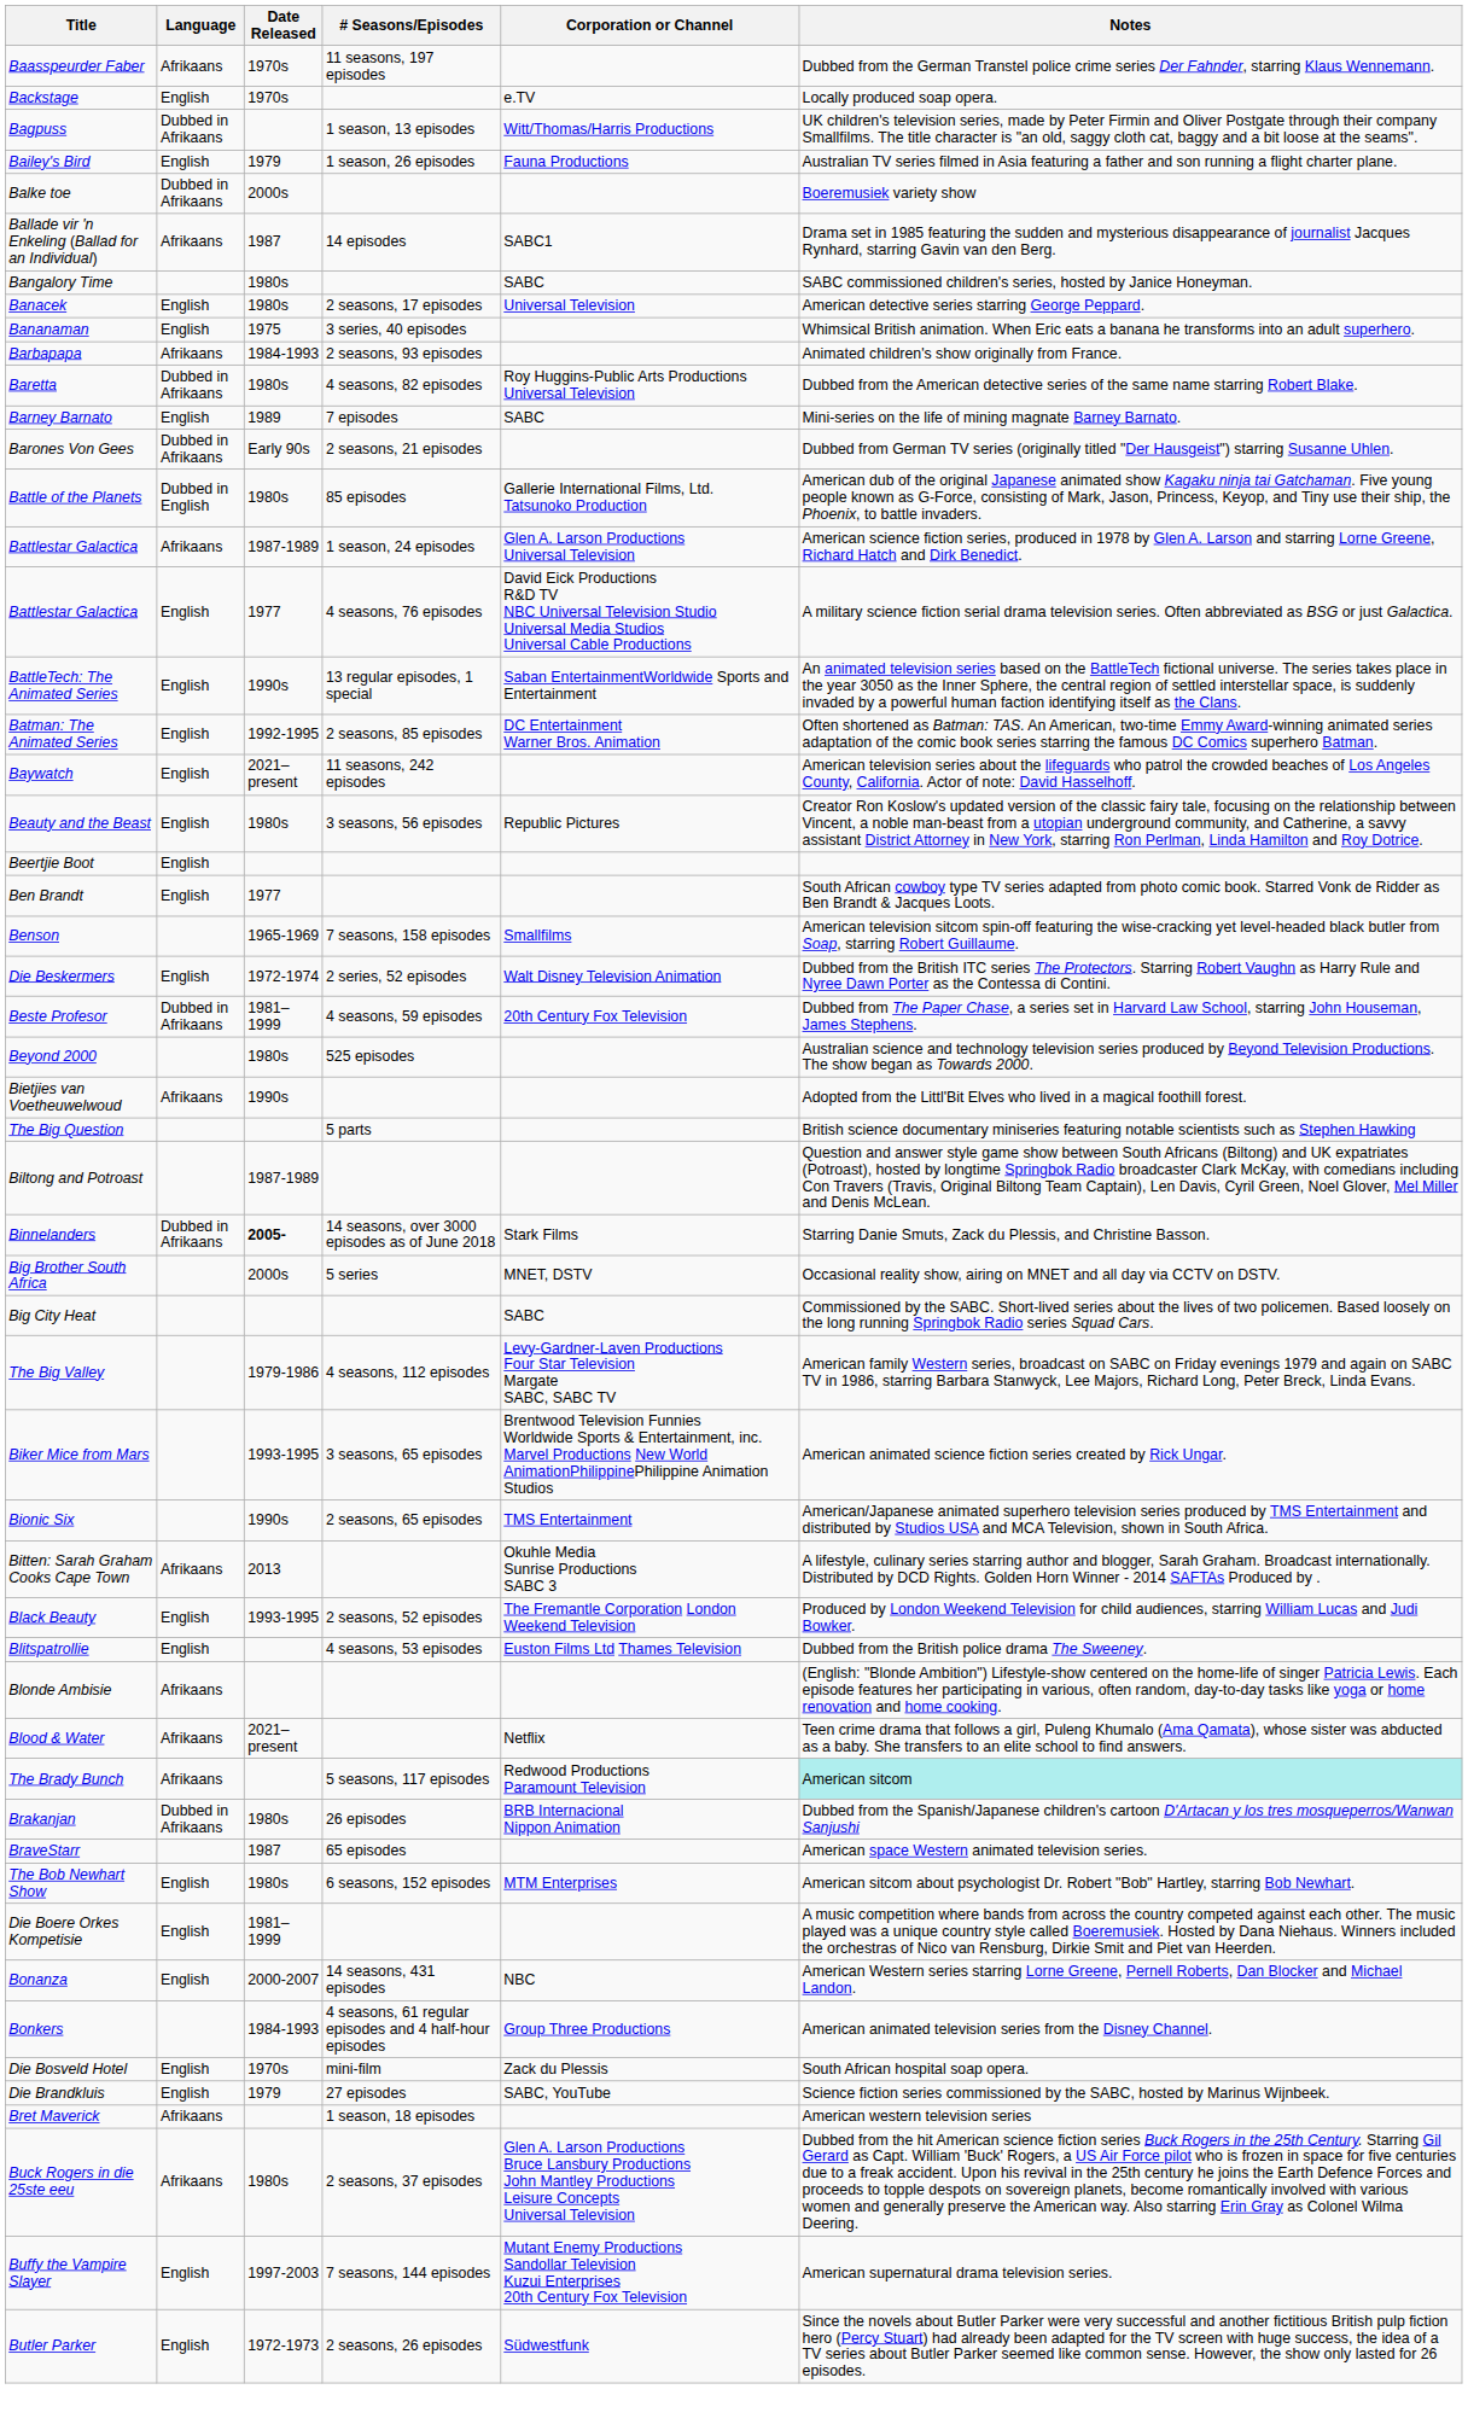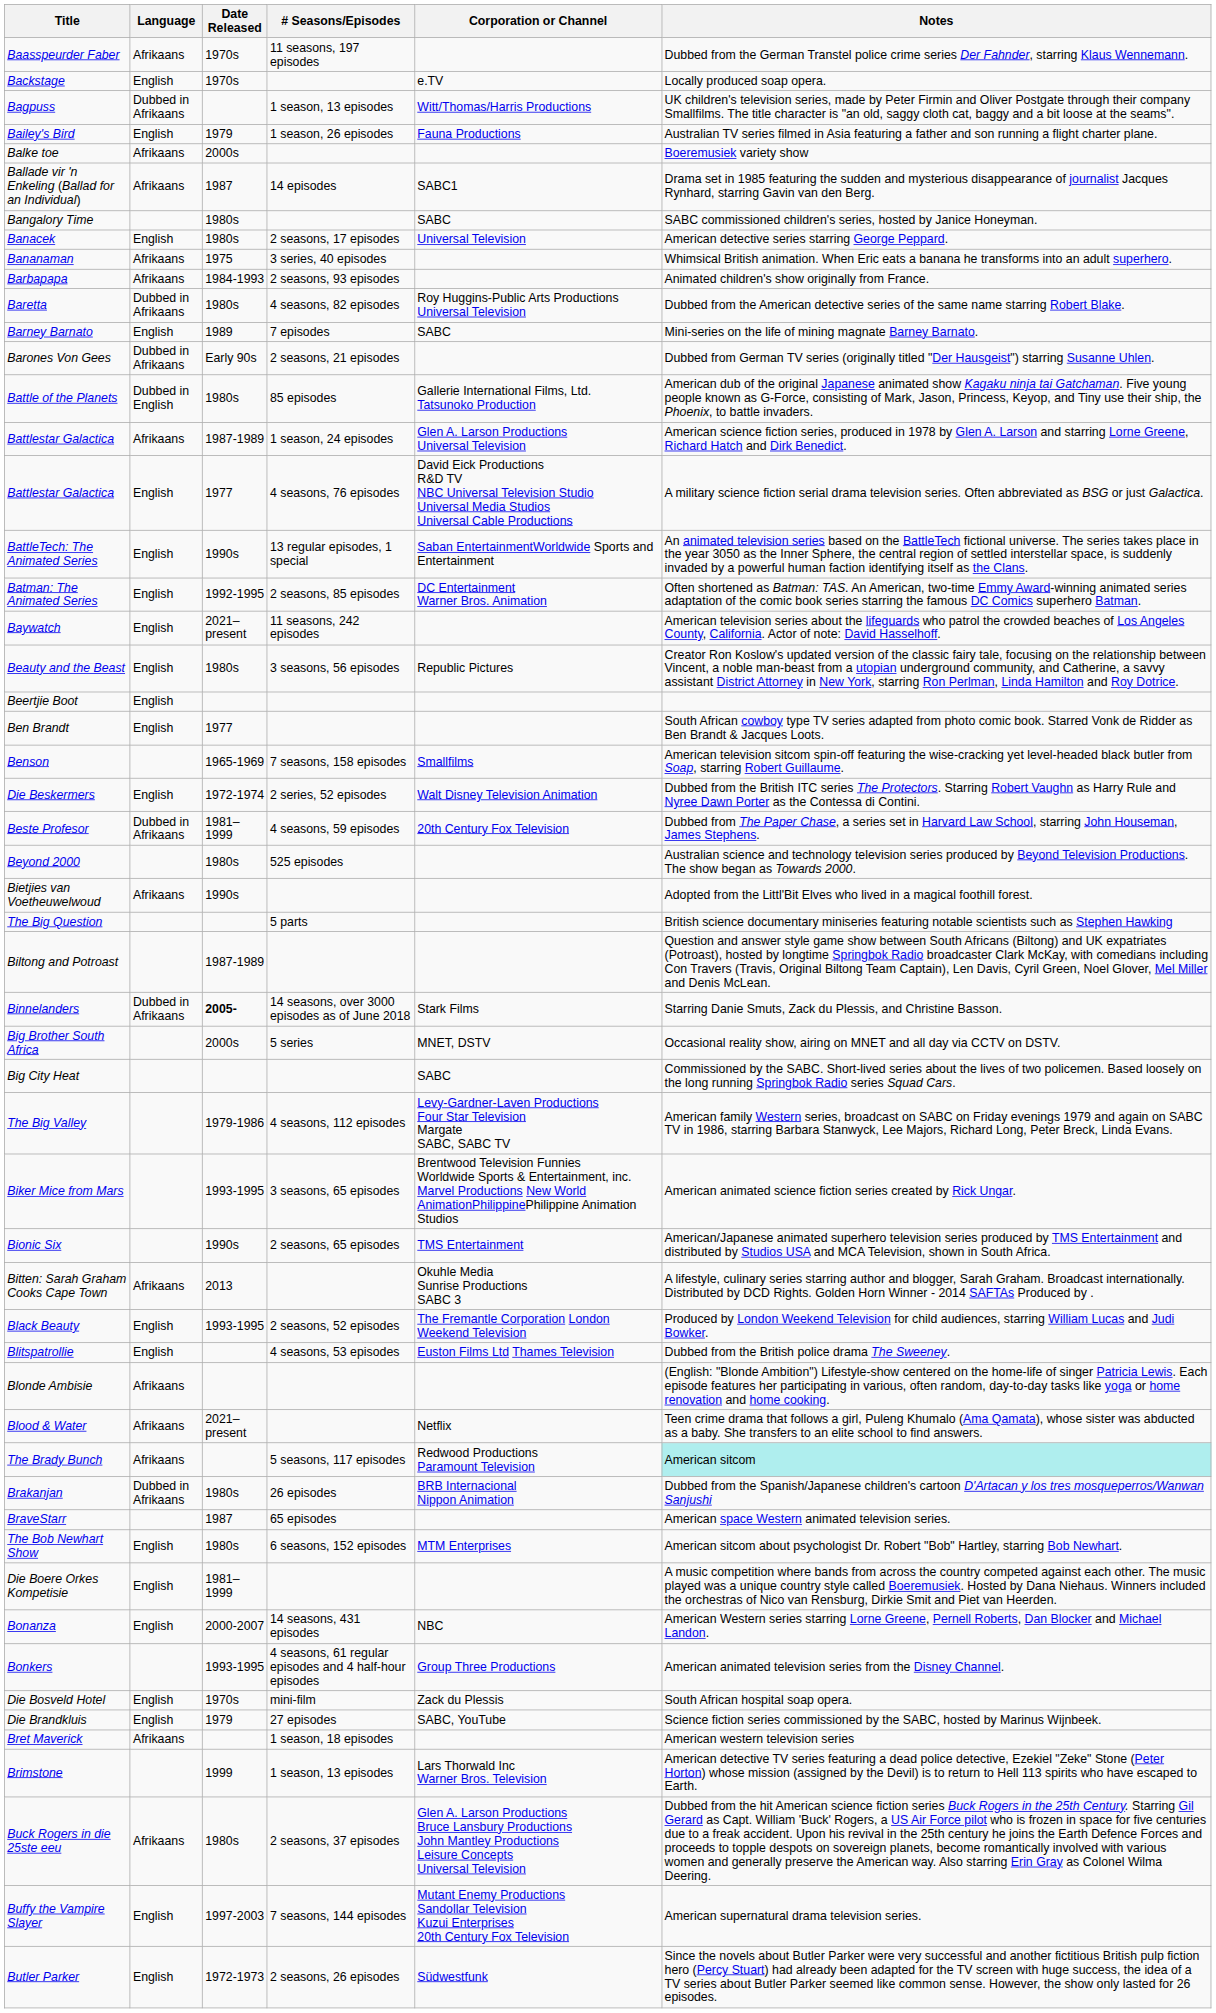Balke toe | Language: Dubbed in Afrikaans -> Afrikaans
Bananaman | Language: English -> Afrikaans
Bonkers | Date Released: 1984-1993 -> 1993-1995
+ row: Brimstone | 1999 | 1 season, 13 episodes | Lars Thorwald Inc Warner Bros. Television | American detective TV series featuring a dead police detective, Ezekiel "Zeke" Stone (Peter Horton) whose mission (assigned by the Devil) is to return to Hell 113 spirits who have escaped to Earth.
